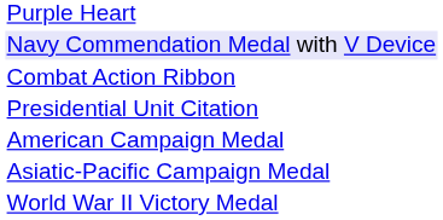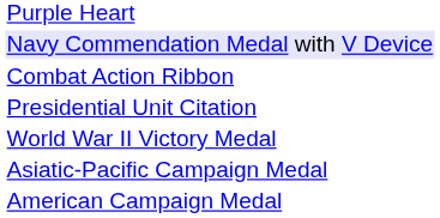row 5 | column 1: American Campaign Medal -> World War II Victory Medal
row 7 | column 1: World War II Victory Medal -> American Campaign Medal
